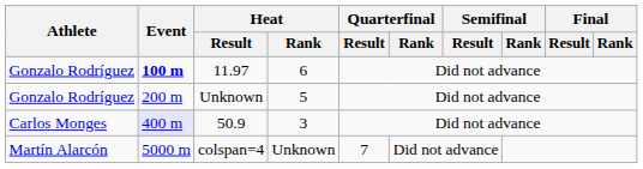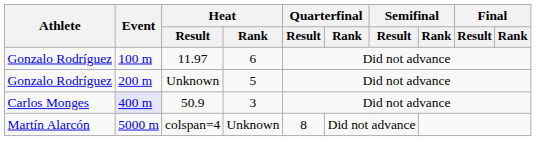11.97 | Event: bold -> normal
colspan=4 | Quarterfinal / Result: 7 -> 8
